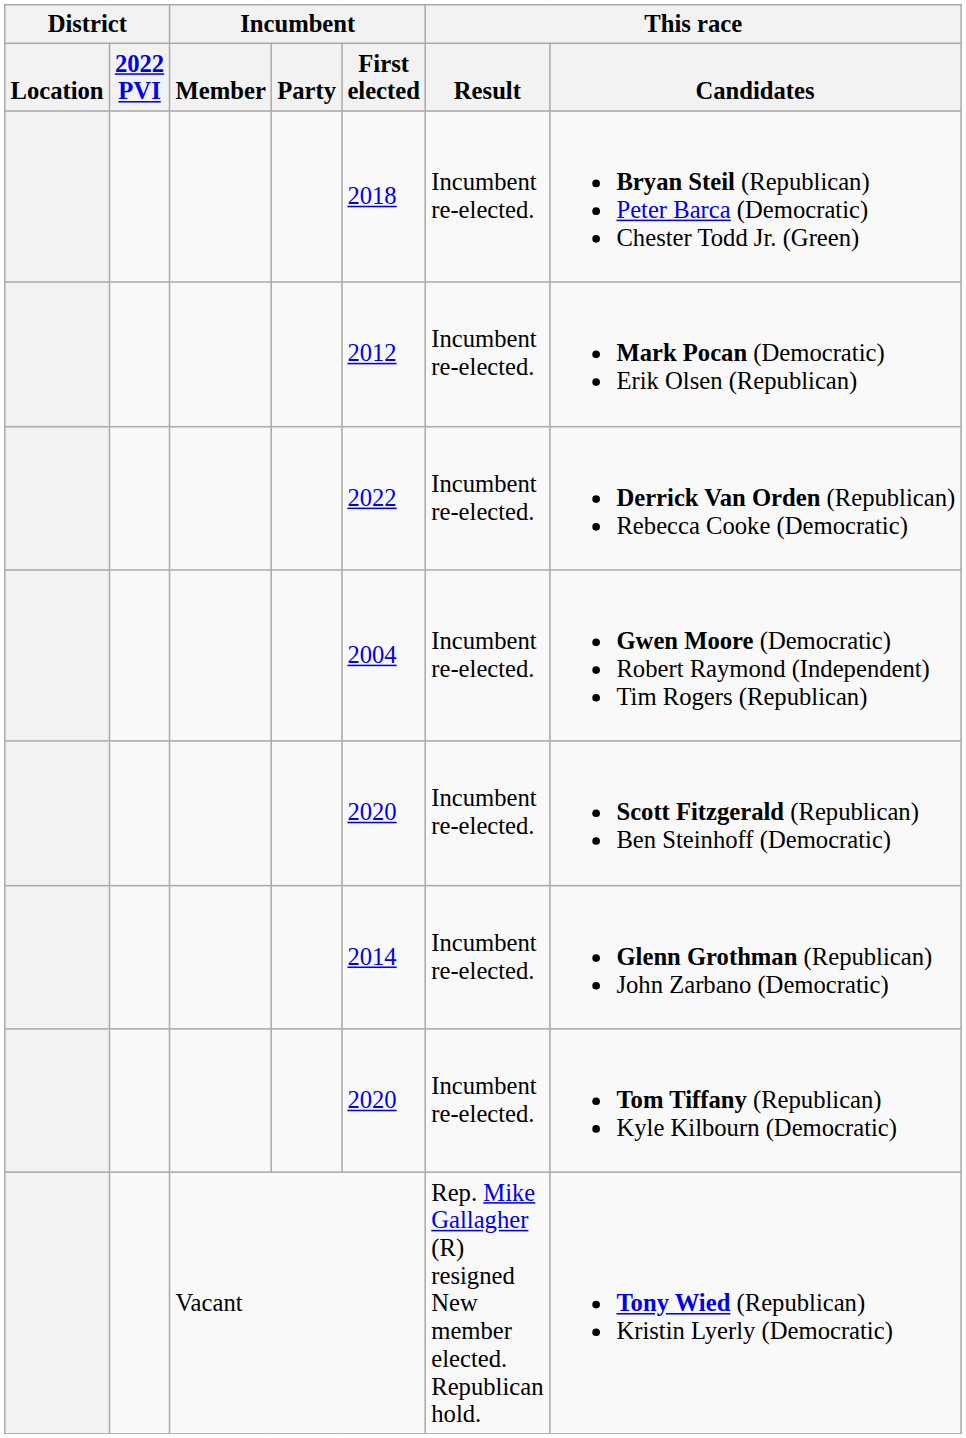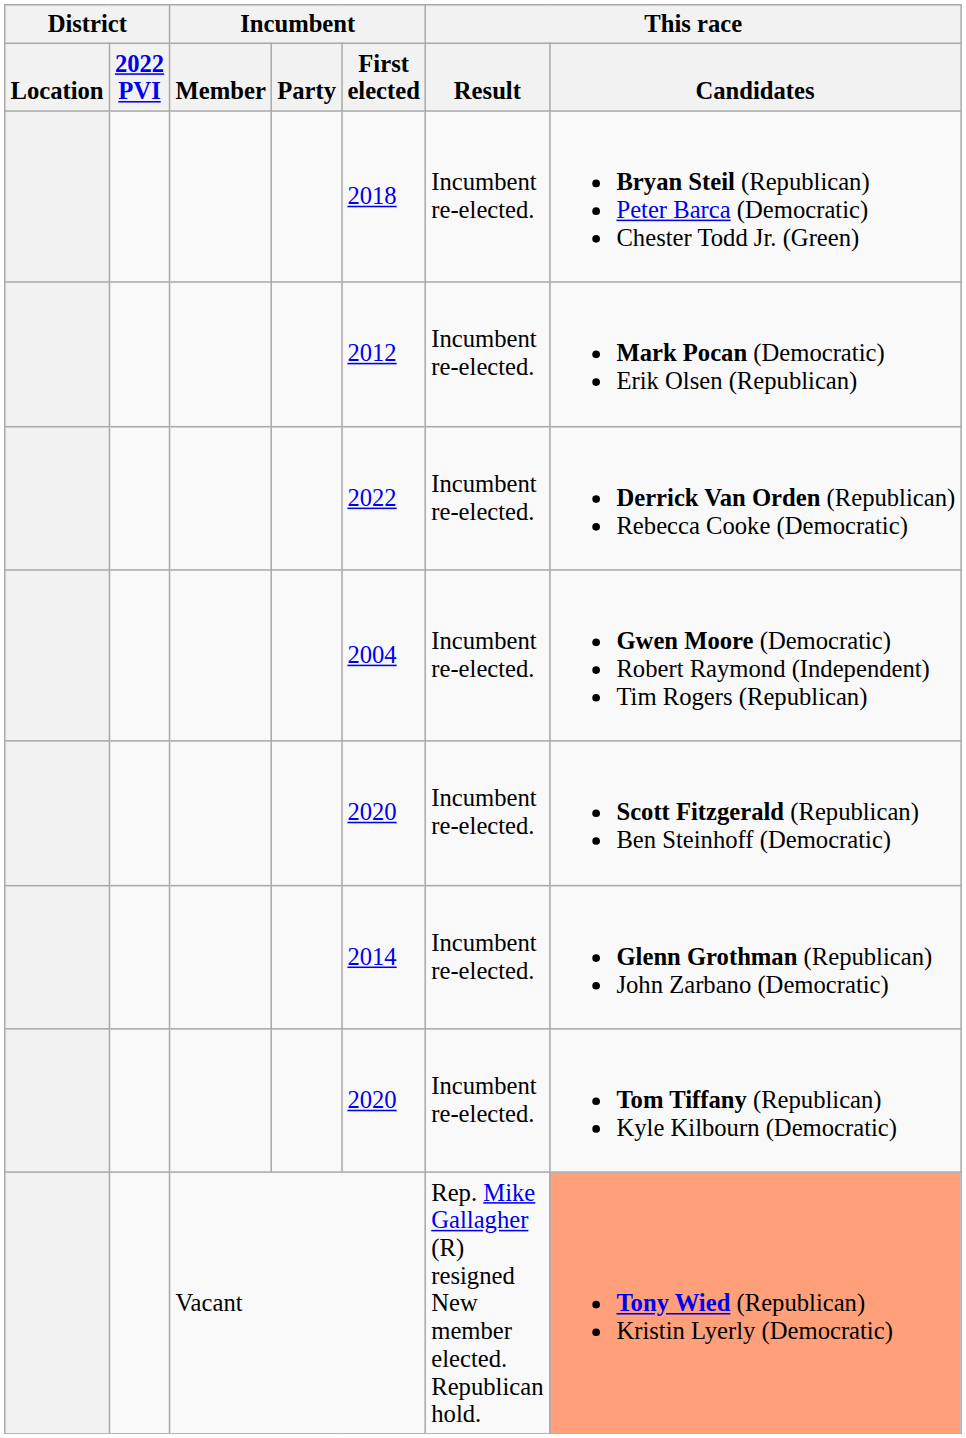Vacant | This race / Candidates: no background -> lightsalmon background
